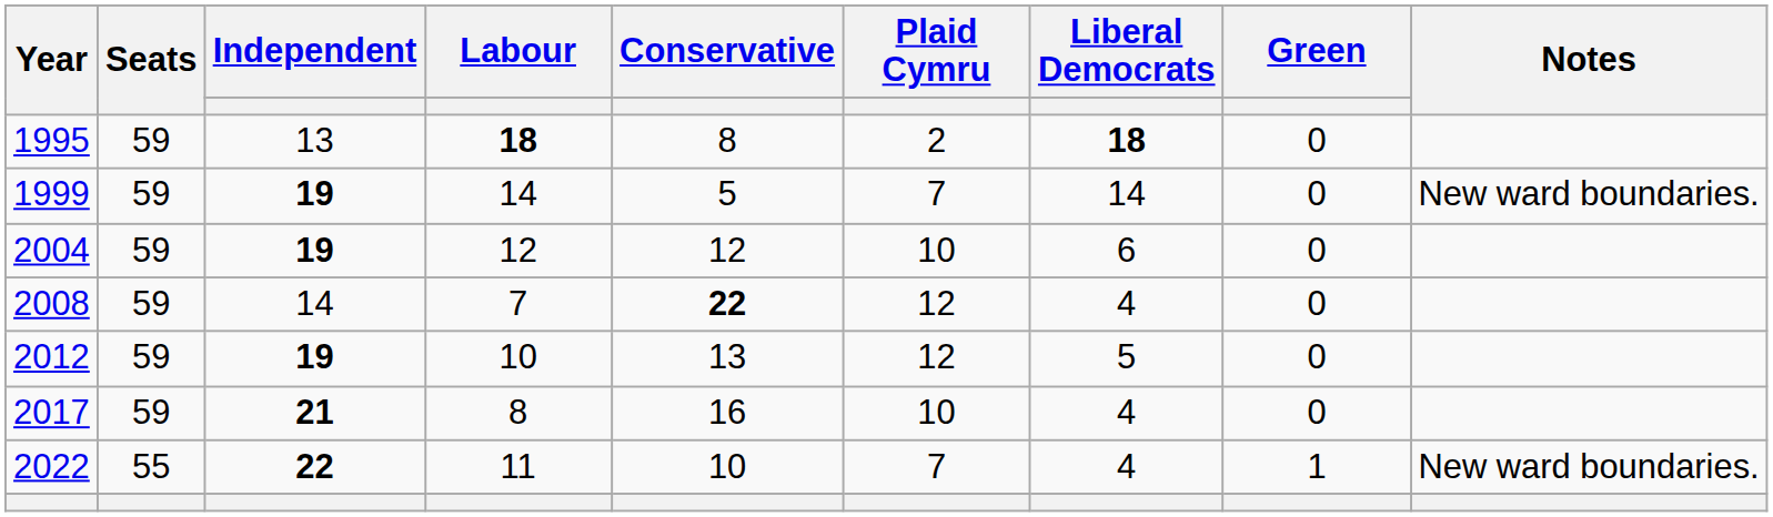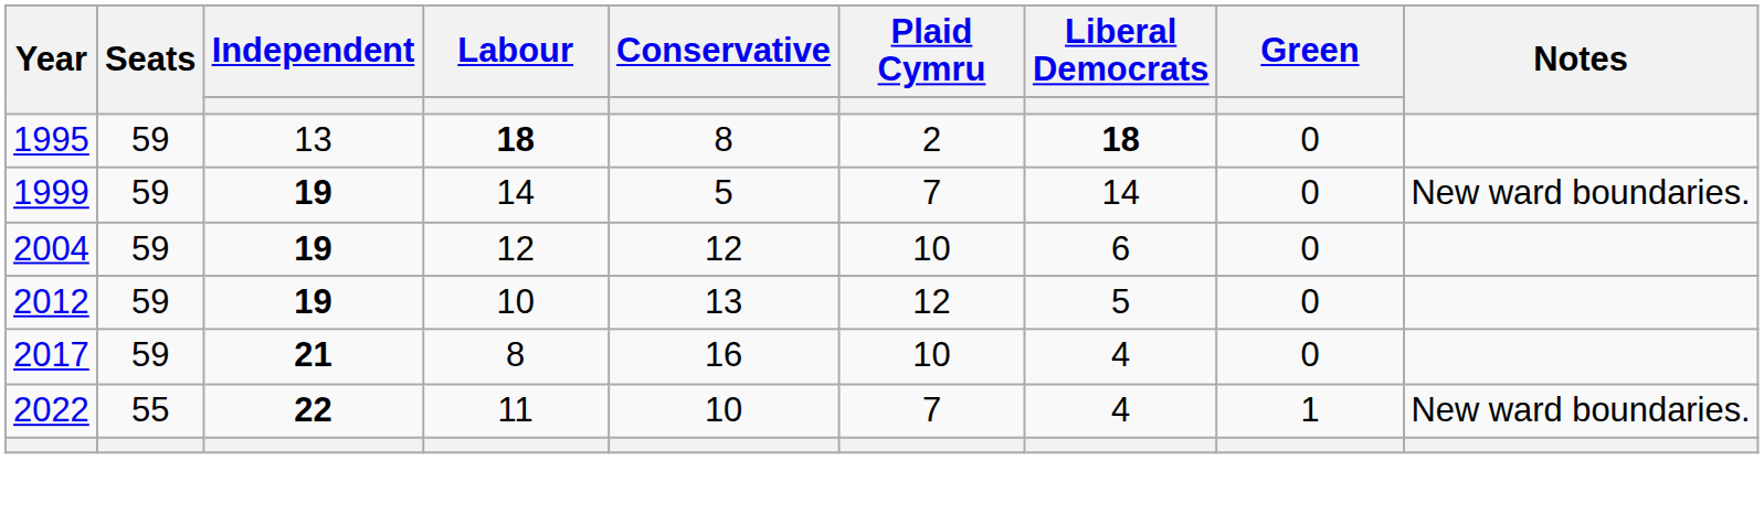- row: 2008 | 59 | 14 | 7 | 22 | 12 | 4 | 0
